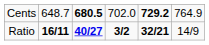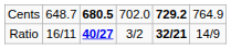Ratio | column 2: bold -> normal
Ratio | column 4: bold -> normal
